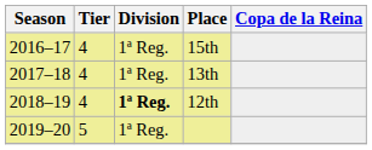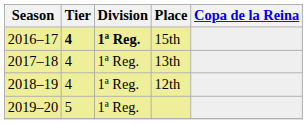15th | Tier: normal -> bold
15th | Division: normal -> bold
12th | Division: bold -> normal
